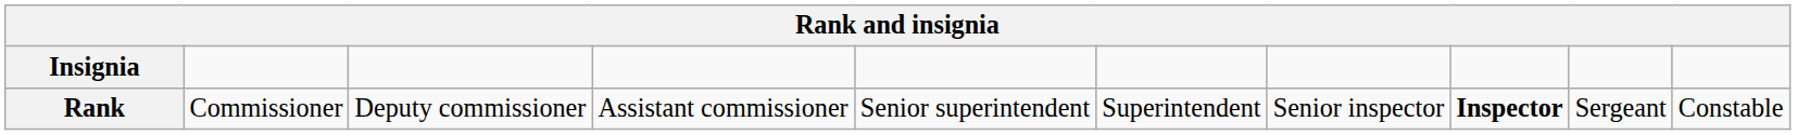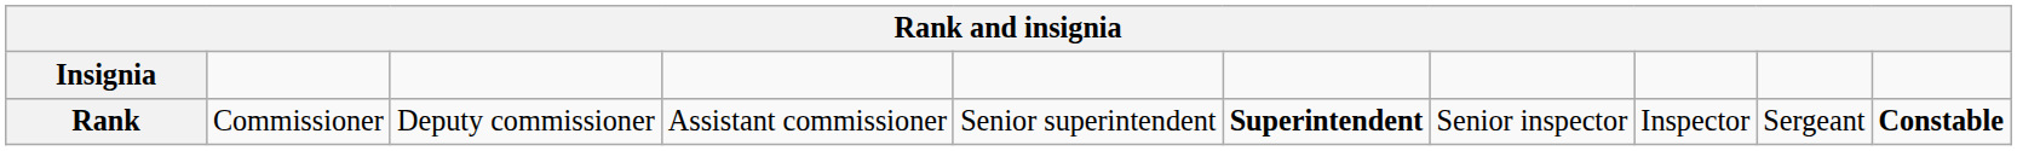Rank | column 6: normal -> bold
Rank | column 8: bold -> normal
Rank | column 10: normal -> bold
